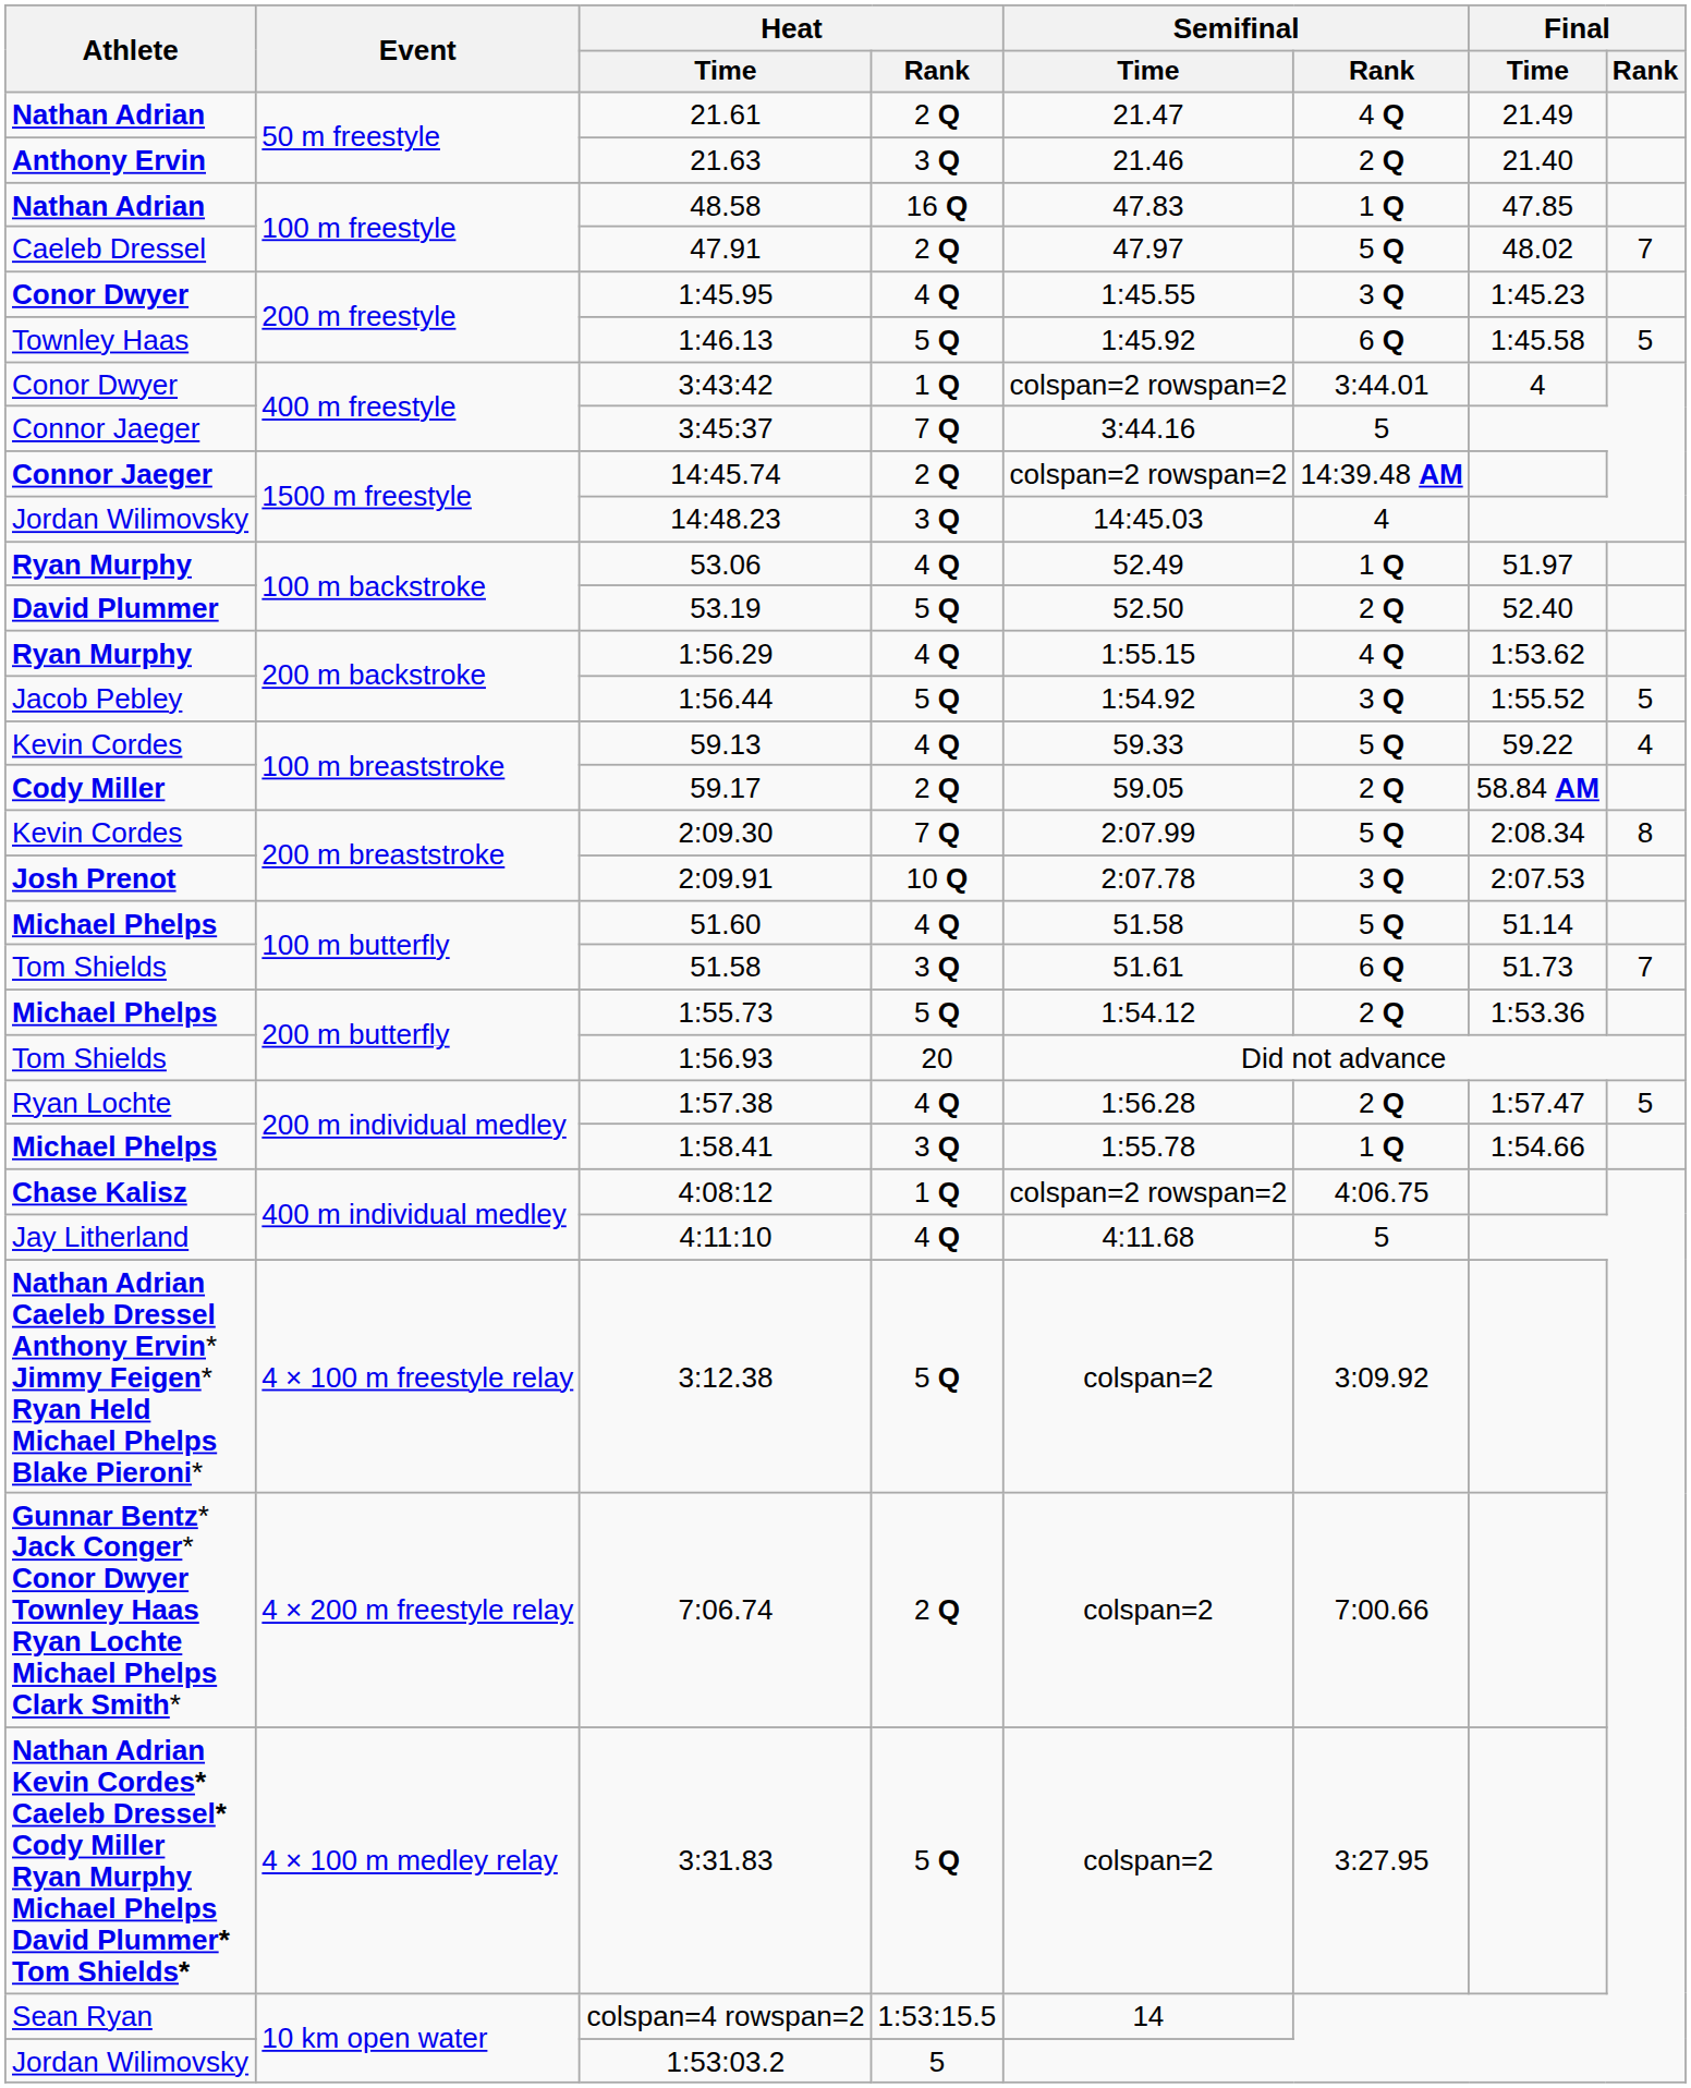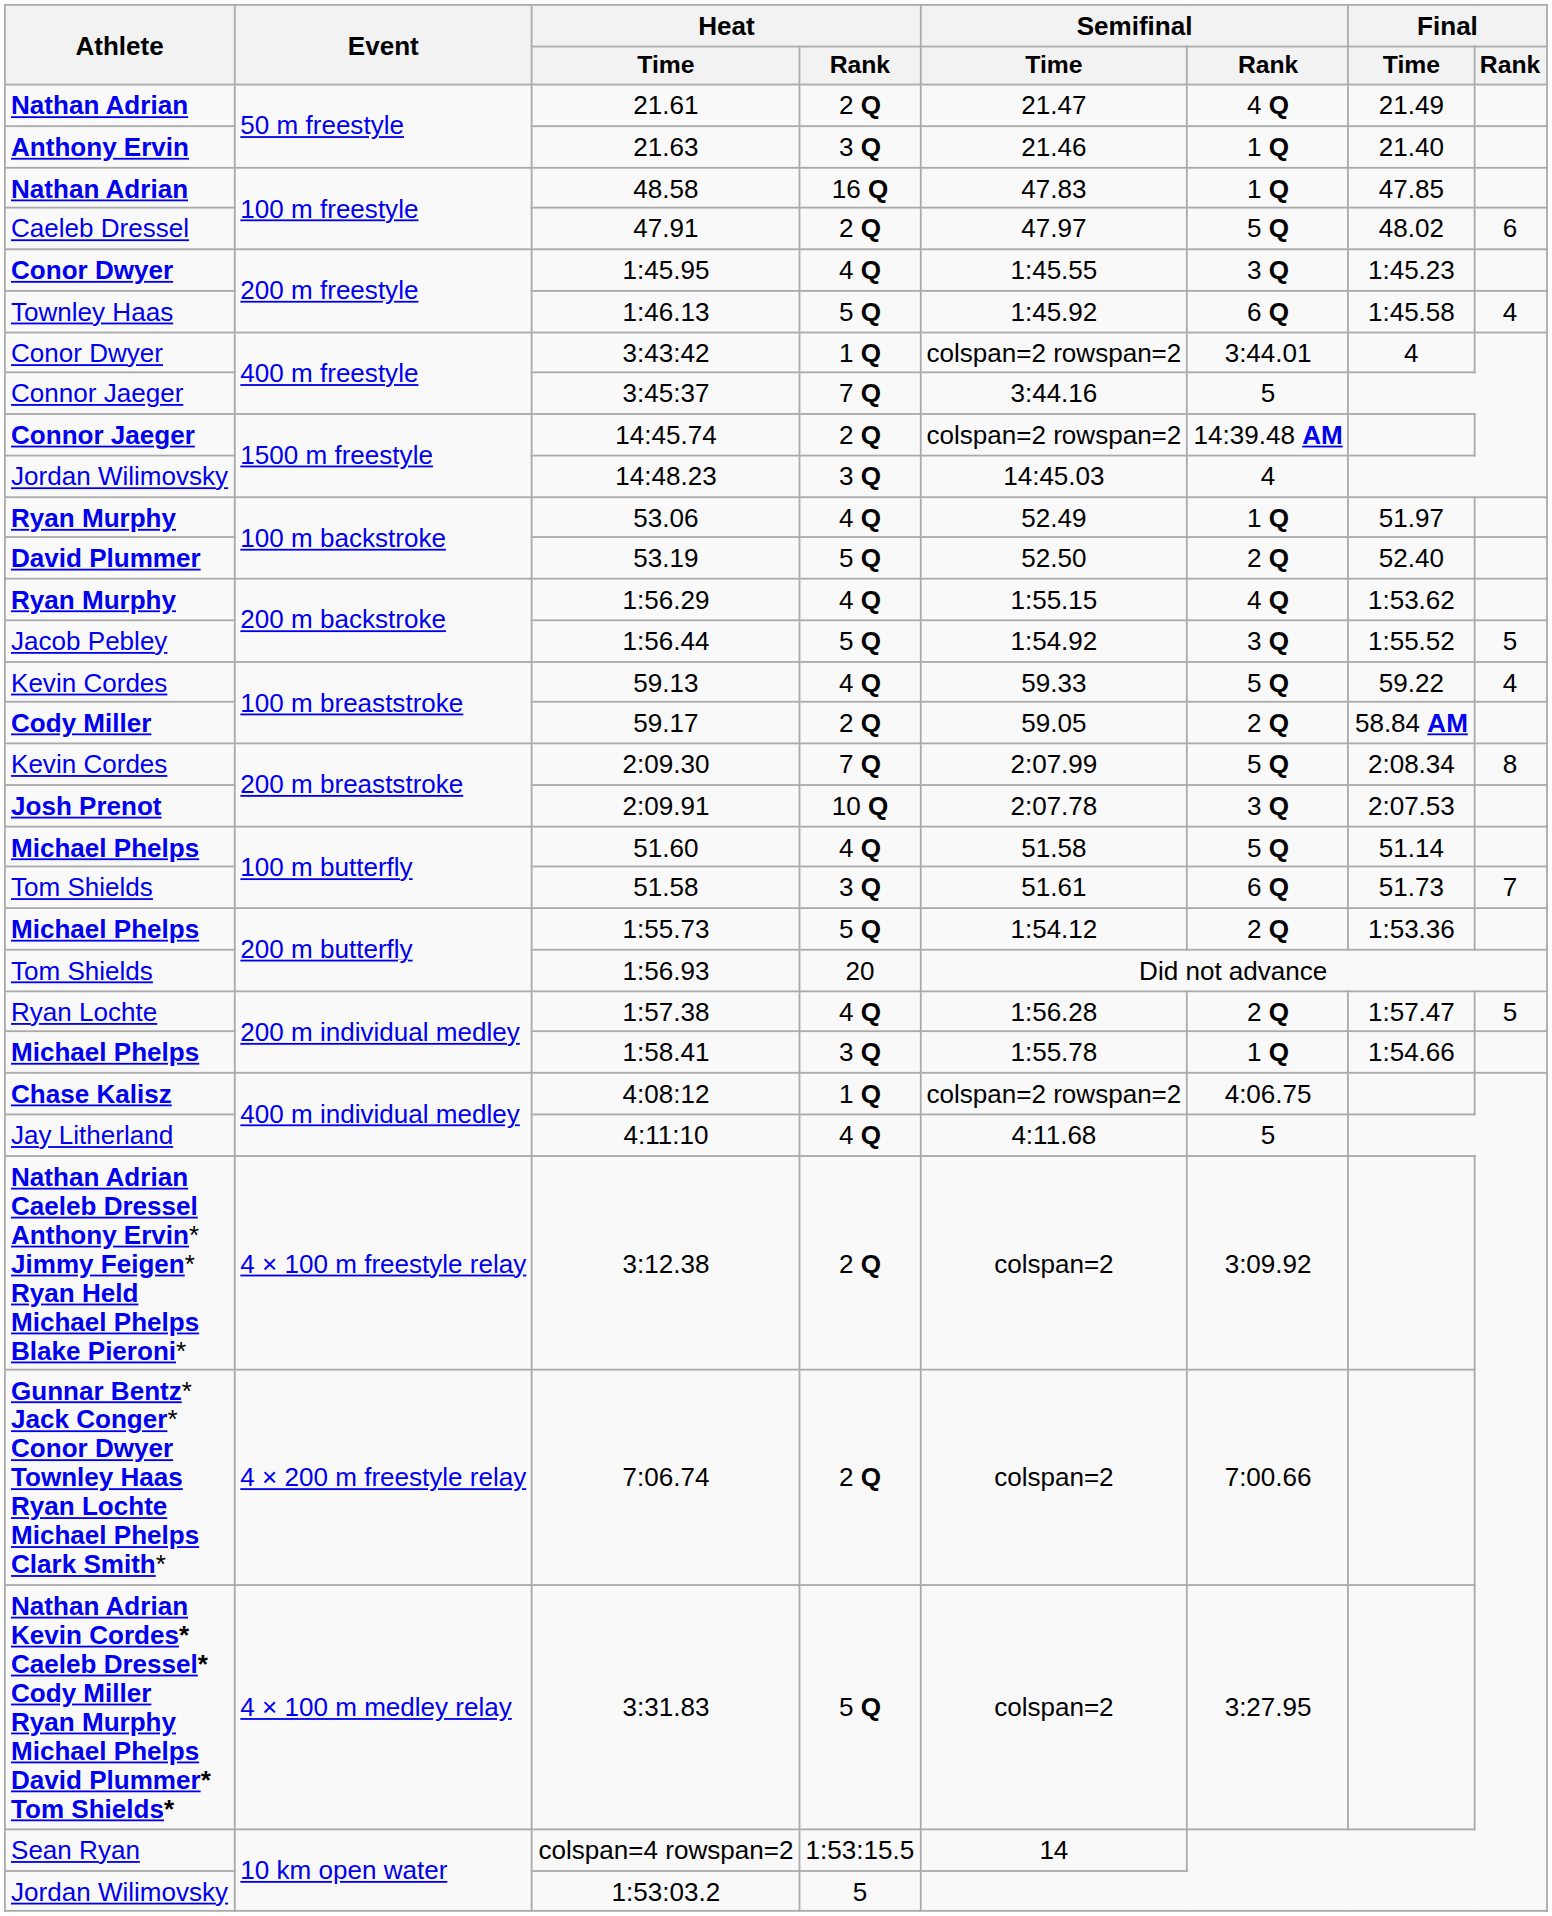21.63 | Semifinal / Rank: 2 Q -> 1 Q
47.91 | Final / Rank: 7 -> 6
1:46.13 | Final / Rank: 5 -> 4
3:12.38 | Heat / Rank: 5 Q -> 2 Q
